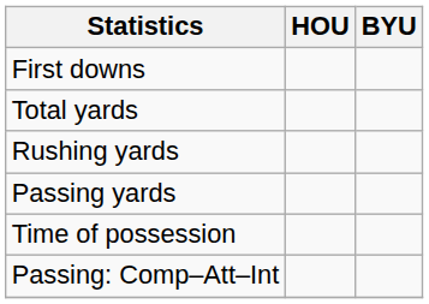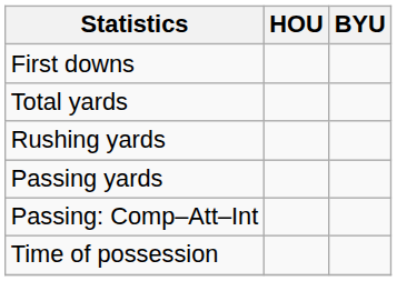rows swapped: Passing: Comp–Att–Int <-> Time of possession
